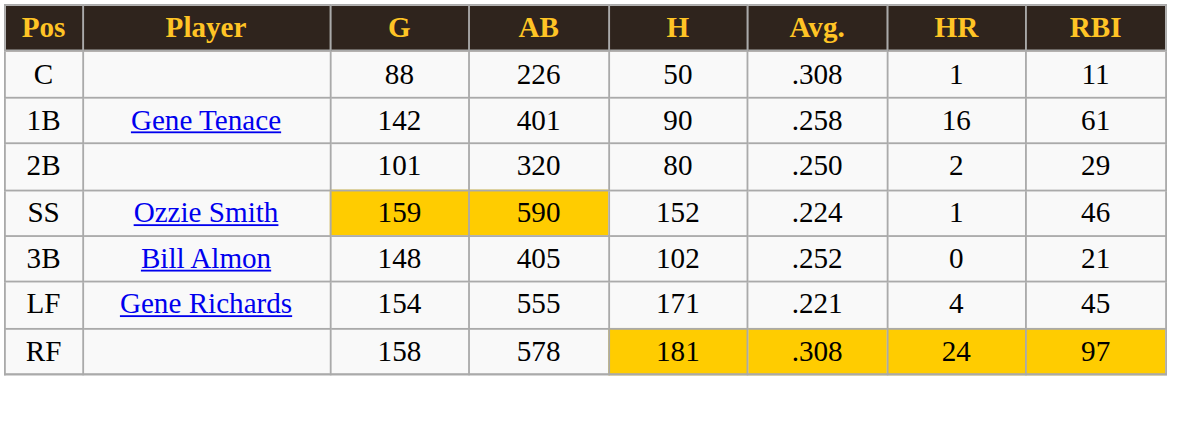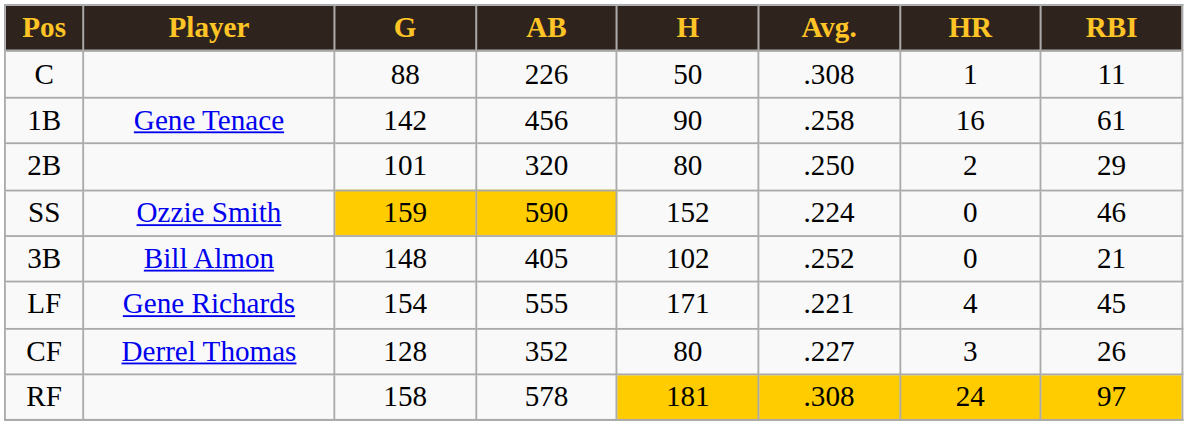1B | AB: 401 -> 456
SS | HR: 1 -> 0
+ row: CF | Derrel Thomas | 128 | 352 | 80 | .227 | 3 | 26
